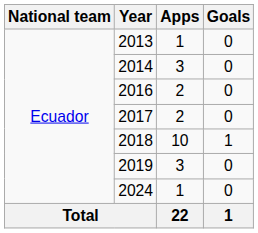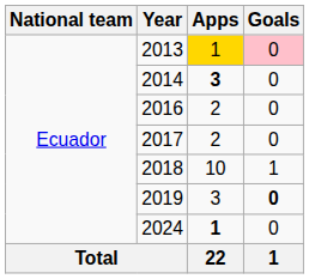2013 | Apps: no background -> gold background
2013 | Goals: no background -> pink background
2014 | Apps: normal -> bold
2019 | Goals: normal -> bold
2024 | Apps: normal -> bold
